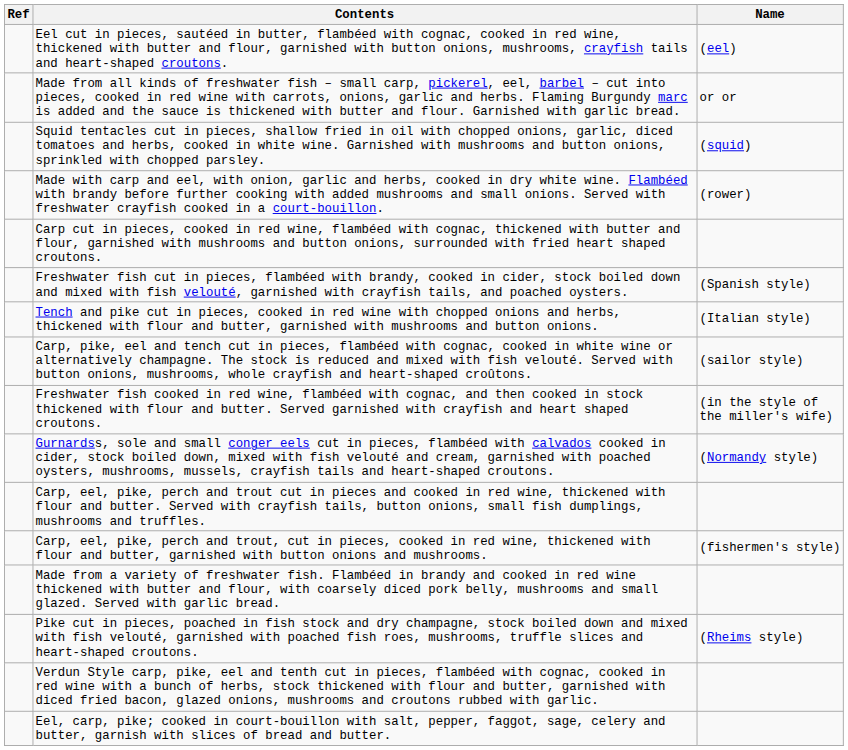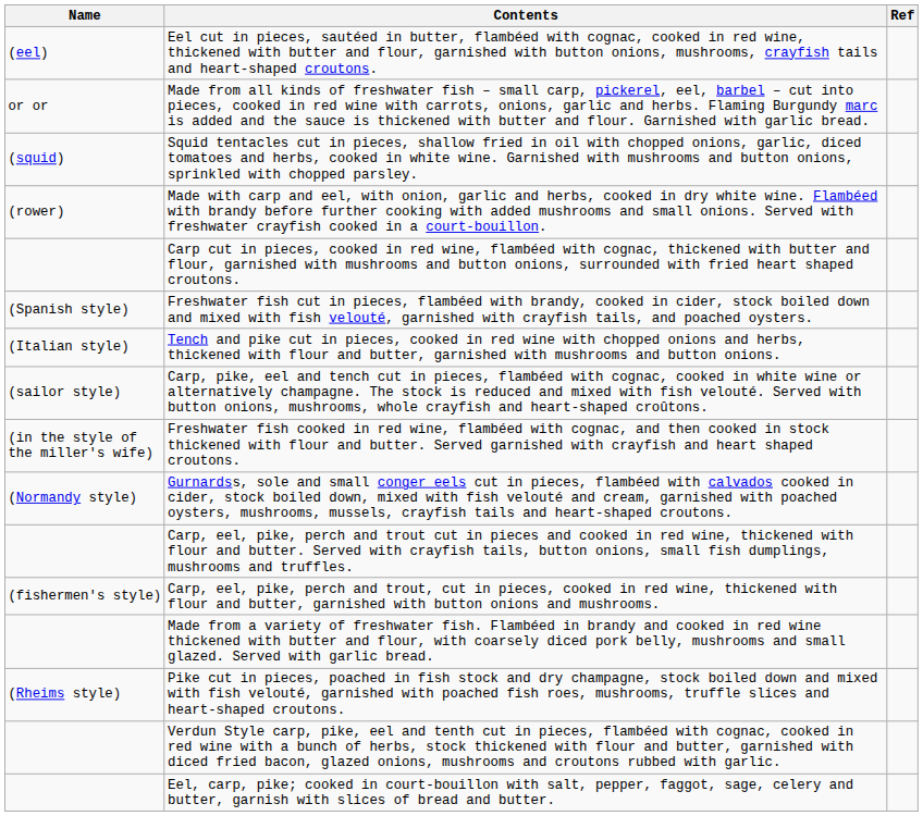columns swapped: Name <-> Ref
